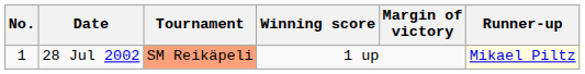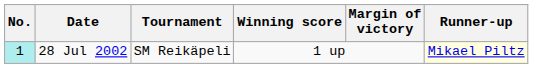28 Jul 2002 | No.: no background -> paleturquoise background
28 Jul 2002 | Tournament: lightsalmon background -> no background
